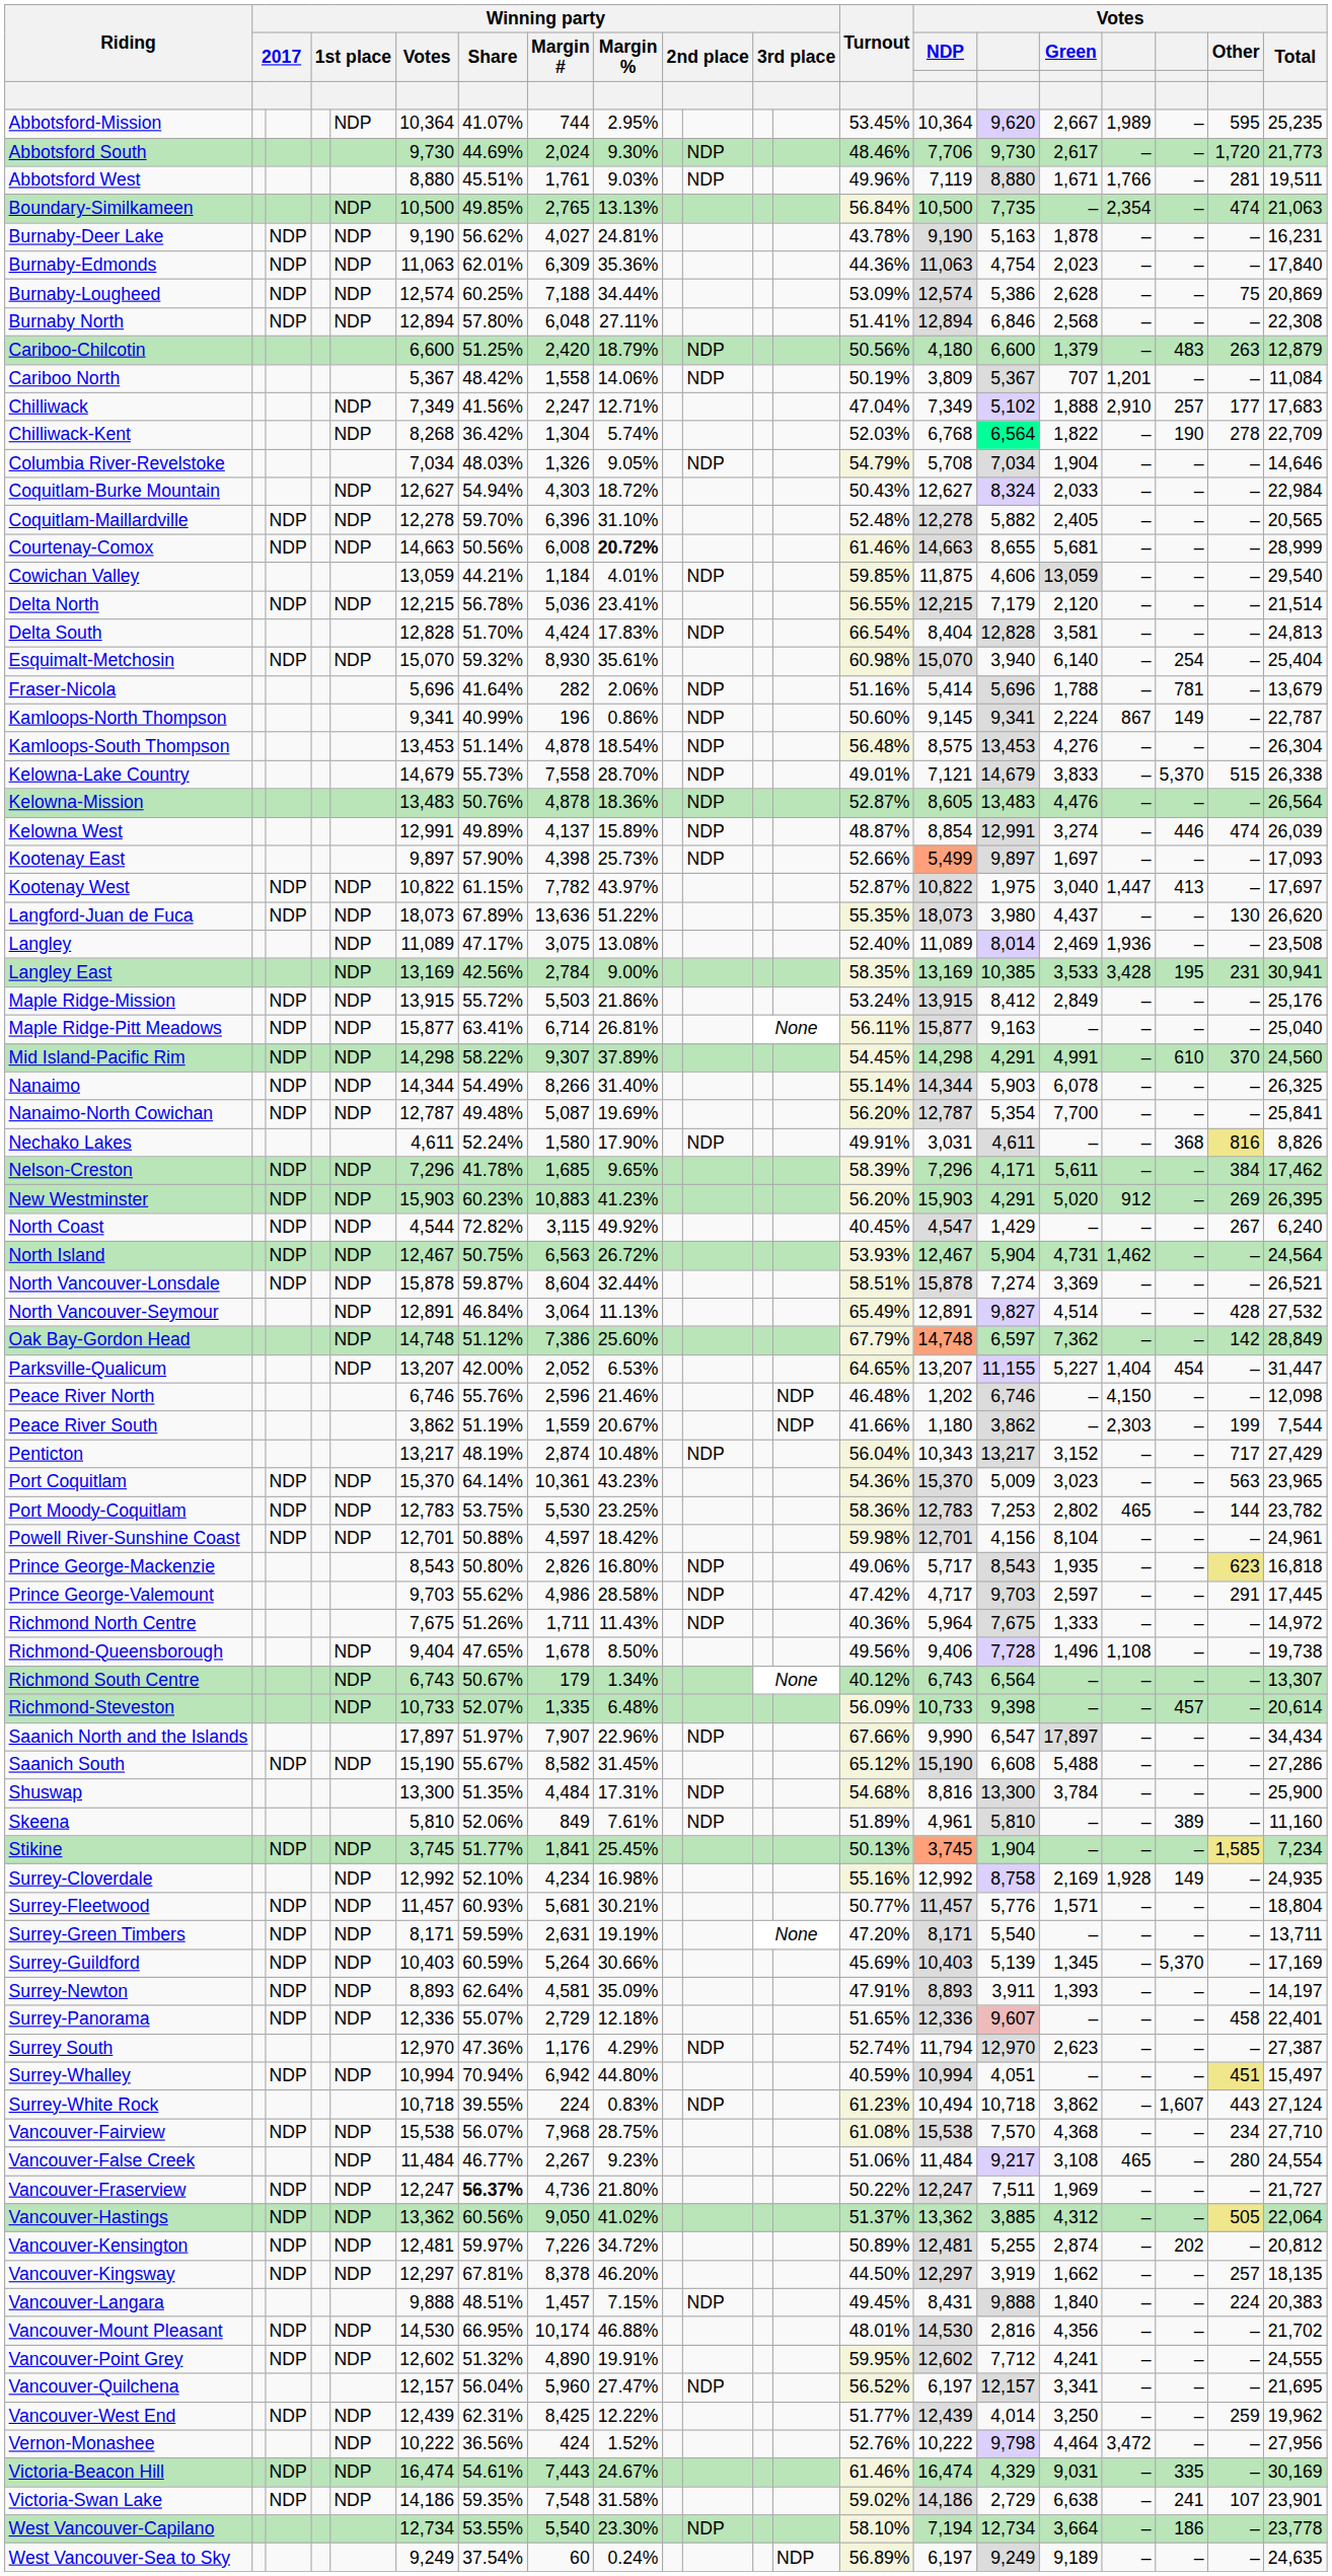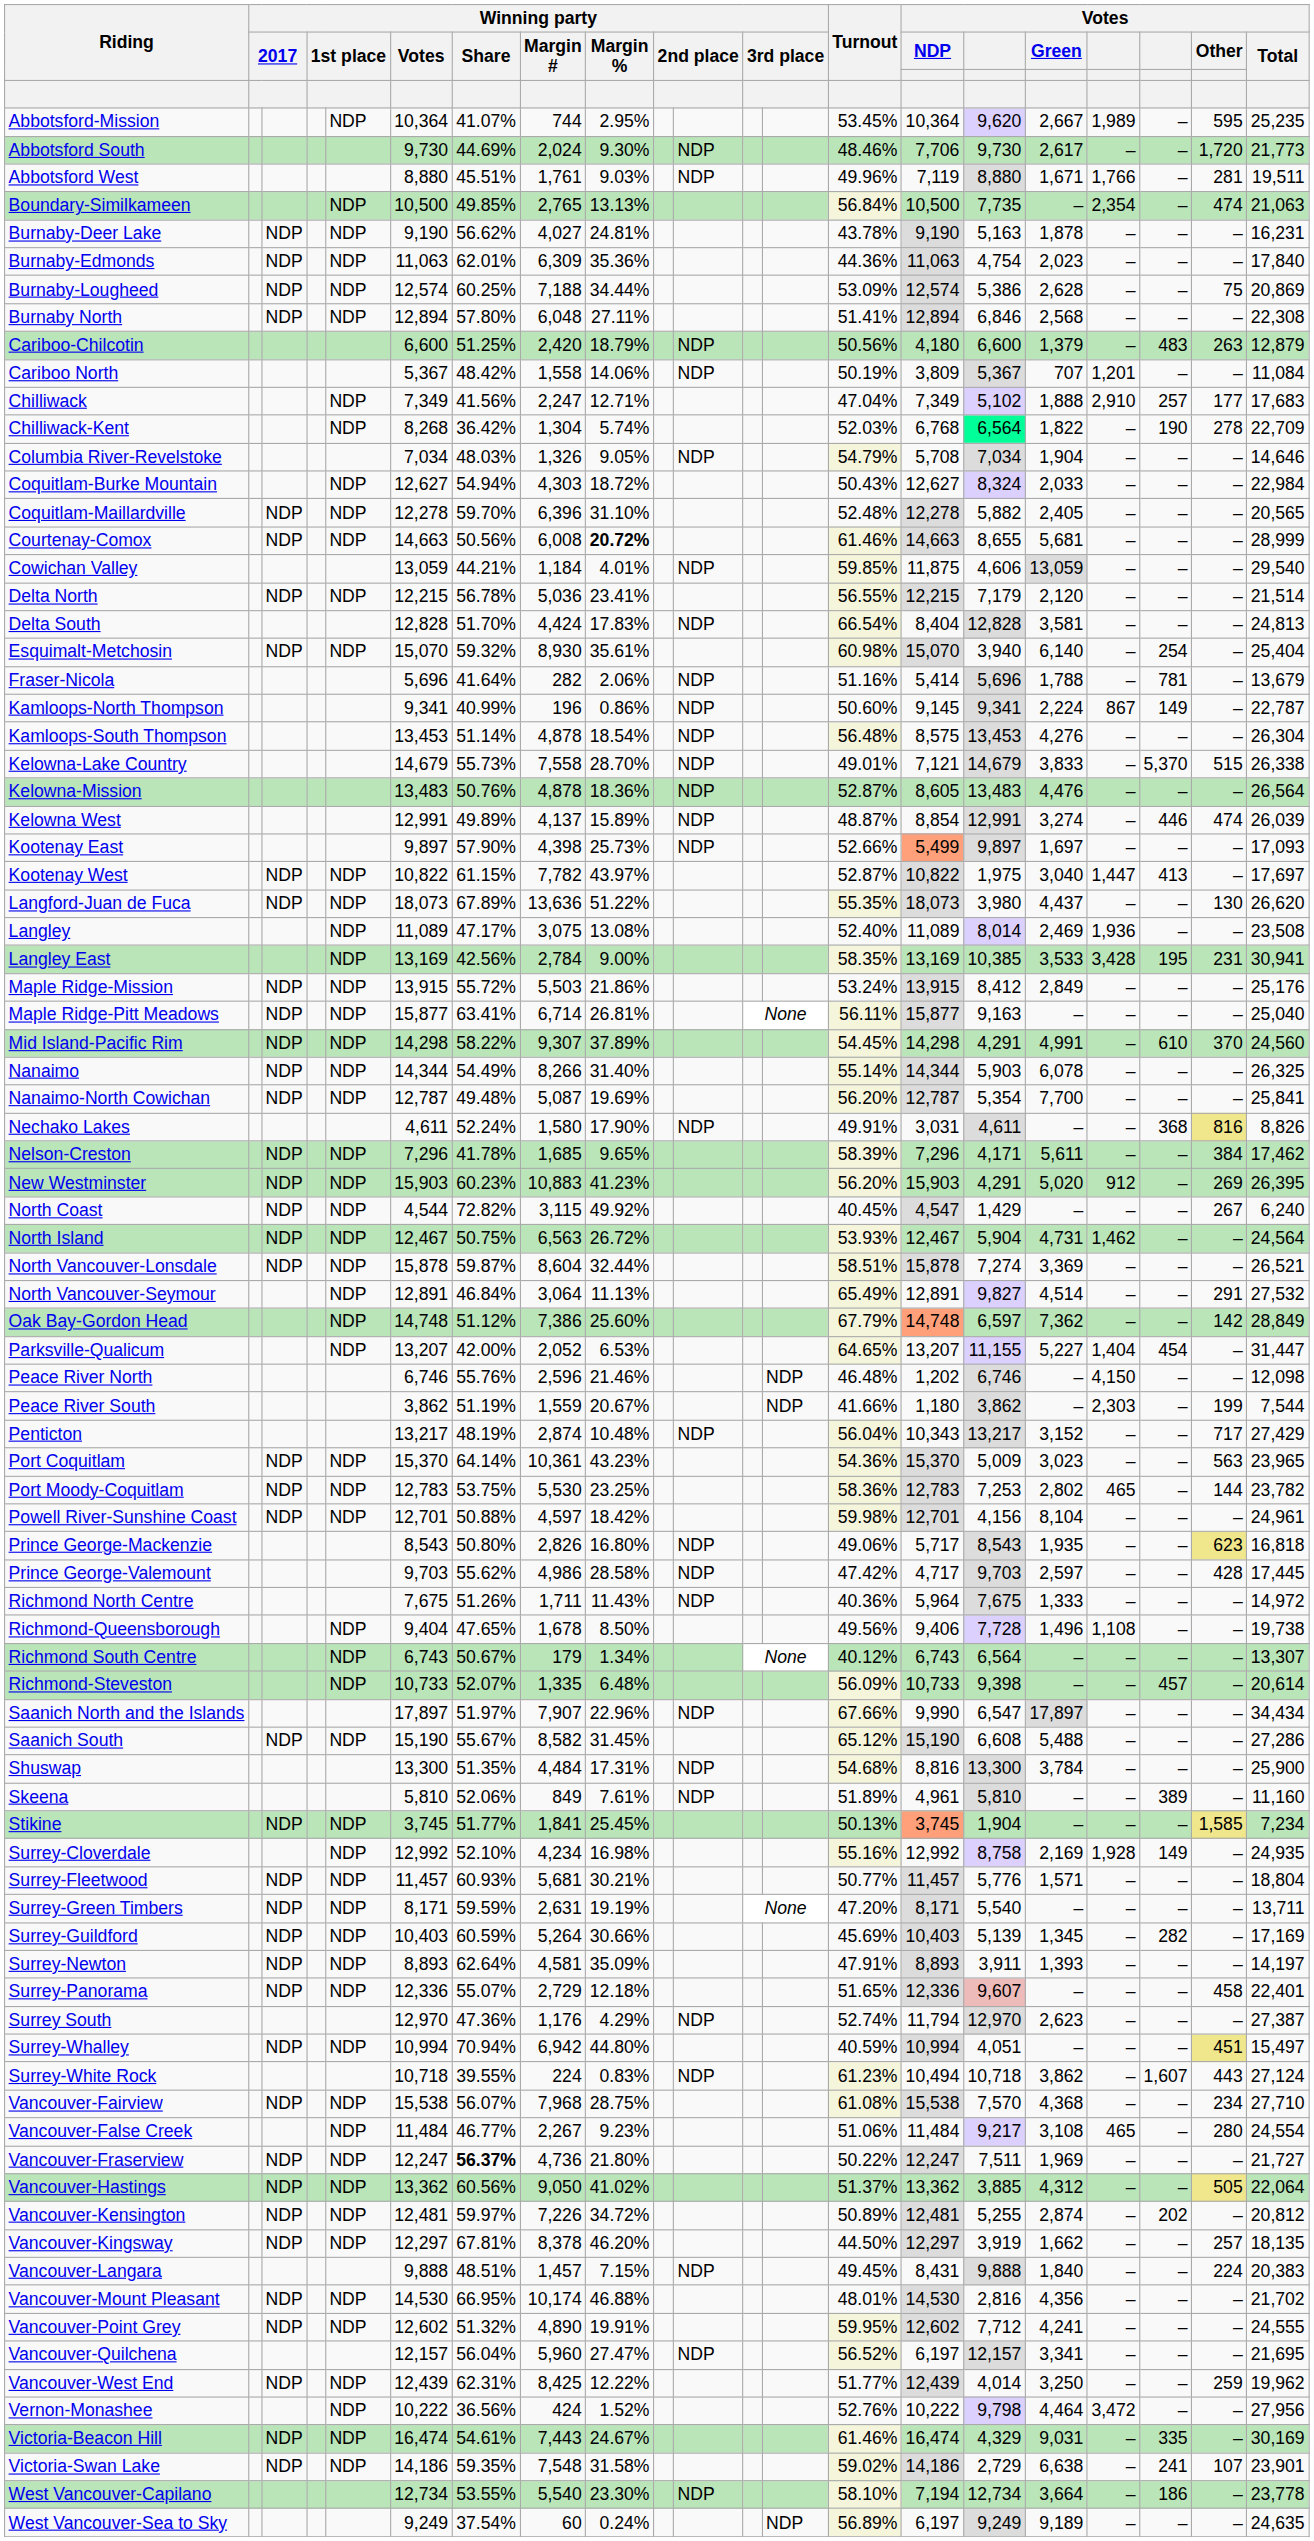North Vancouver-Seymour | Votes / Other: 428 -> 291
Prince George-Valemount | Votes / Other: 291 -> 428
Surrey-Guildford | column 19: 5,370 -> 282
